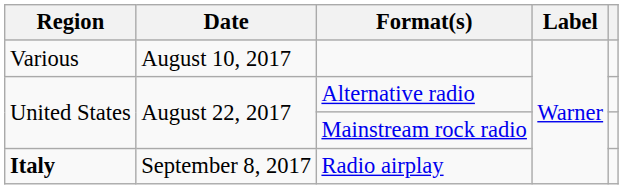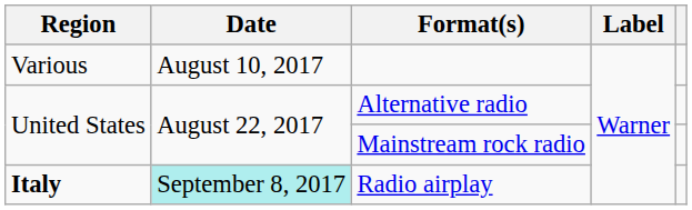Radio airplay | Date: no background -> paleturquoise background
